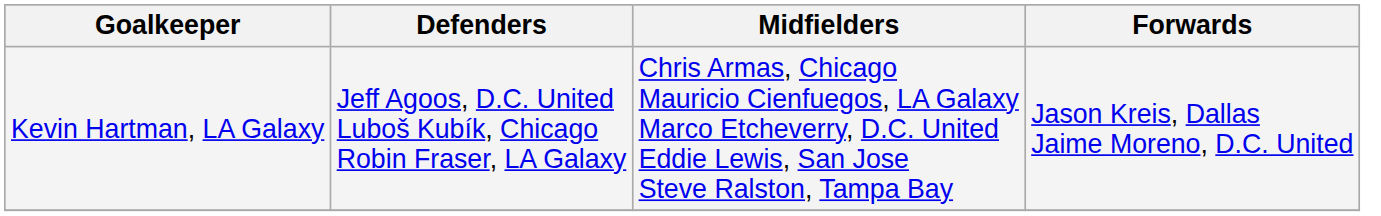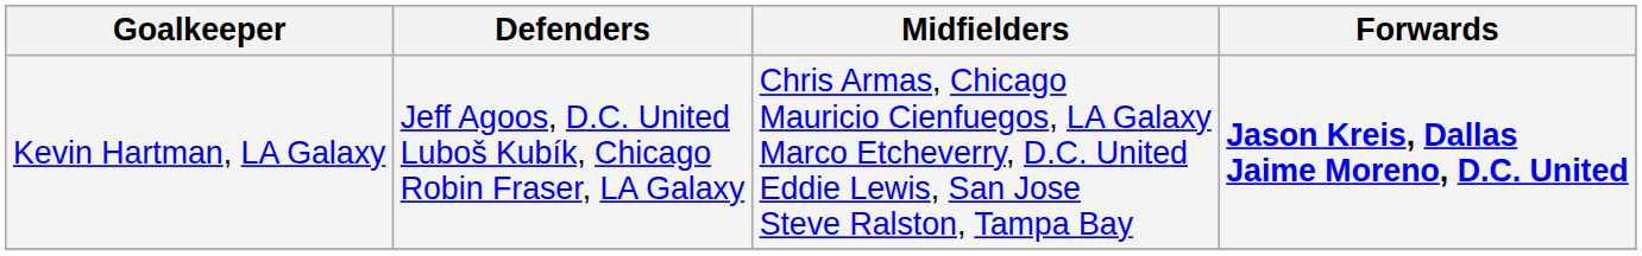Kevin Hartman, LA Galaxy | Forwards: normal -> bold
